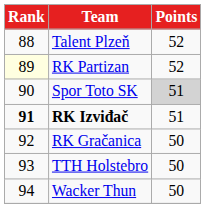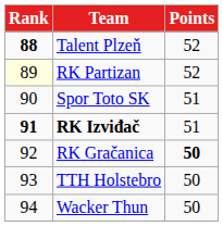Talent Plzeň | Rank: normal -> bold
Spor Toto SK | Points: lightgrey background -> no background
RK Gračanica | Points: normal -> bold
